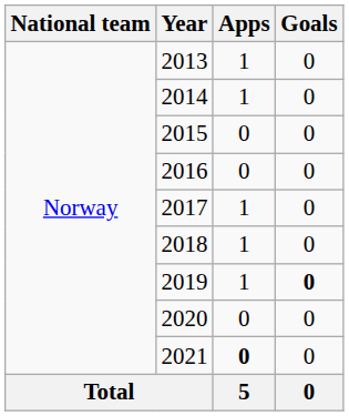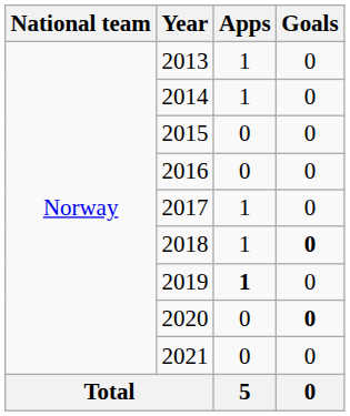2018 | Goals: normal -> bold
2019 | Apps: normal -> bold
2019 | Goals: bold -> normal
2020 | Goals: normal -> bold
2021 | Apps: bold -> normal
